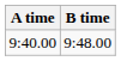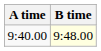9:40.00 | B time: no background -> lightyellow background
